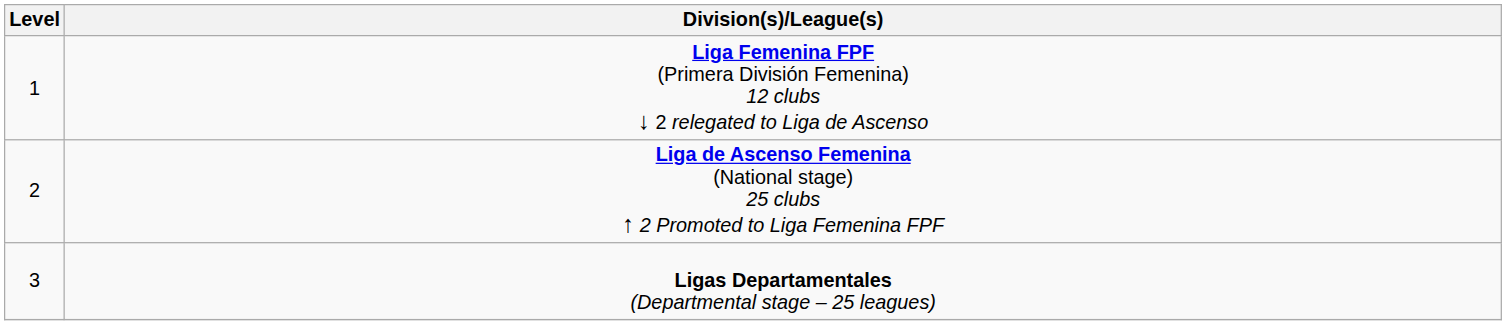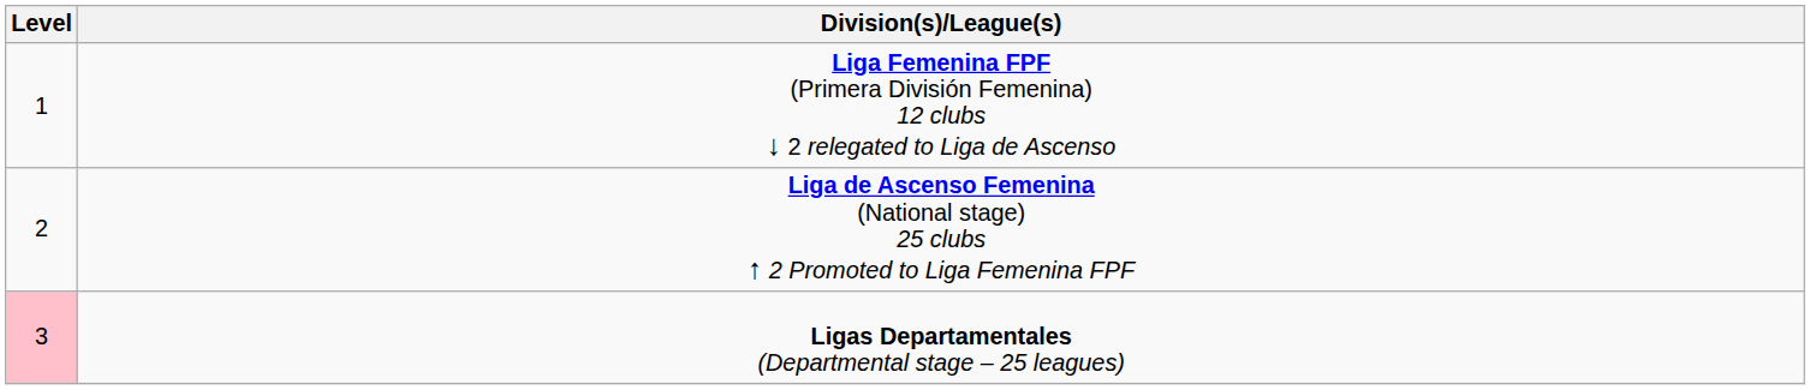Ligas Departamentales (Departmental stage – 25 leagues) | Level: no background -> pink background
